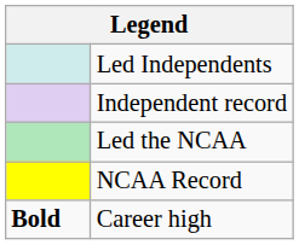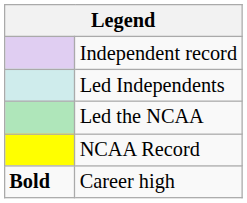rows swapped: Led Independents <-> Independent record
